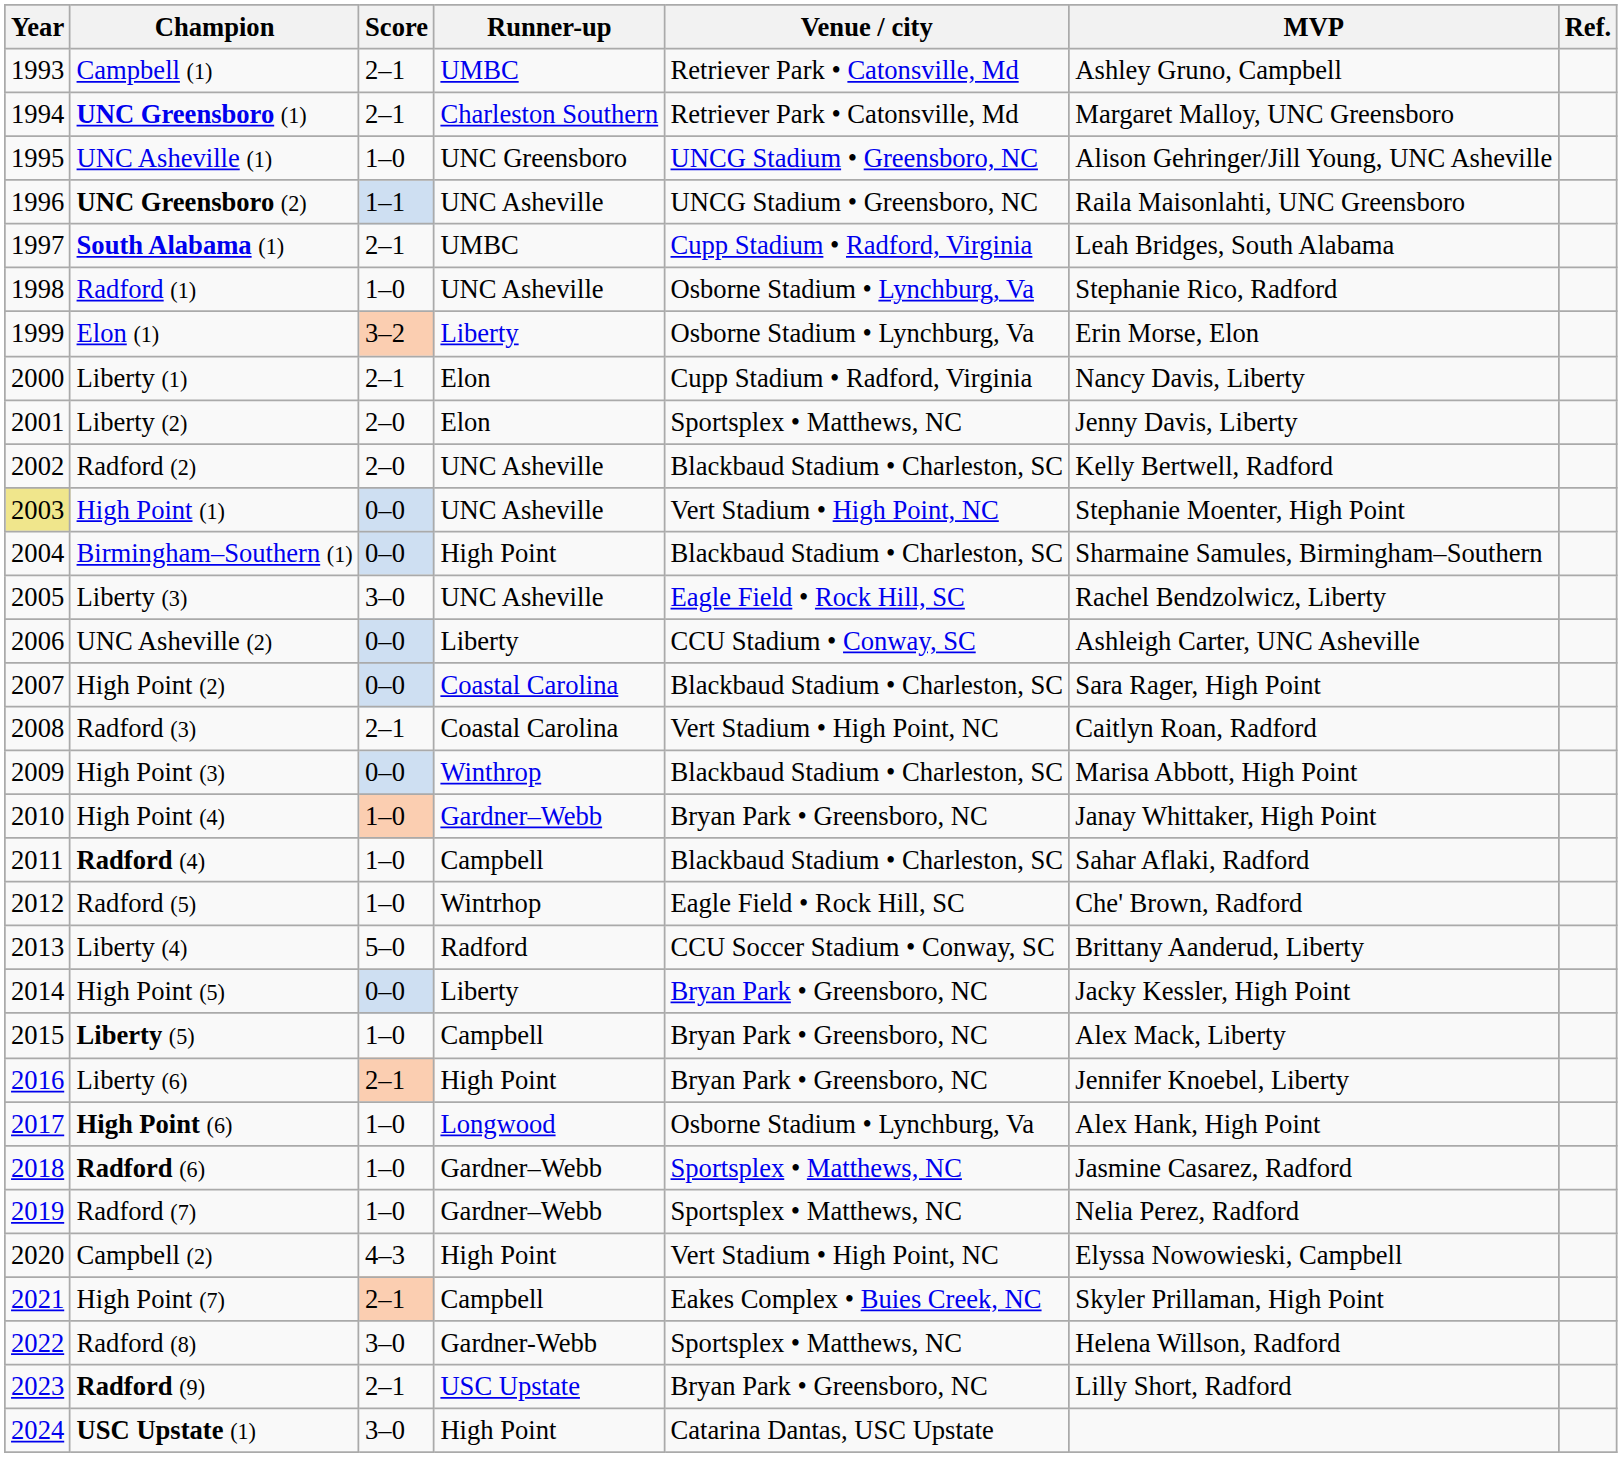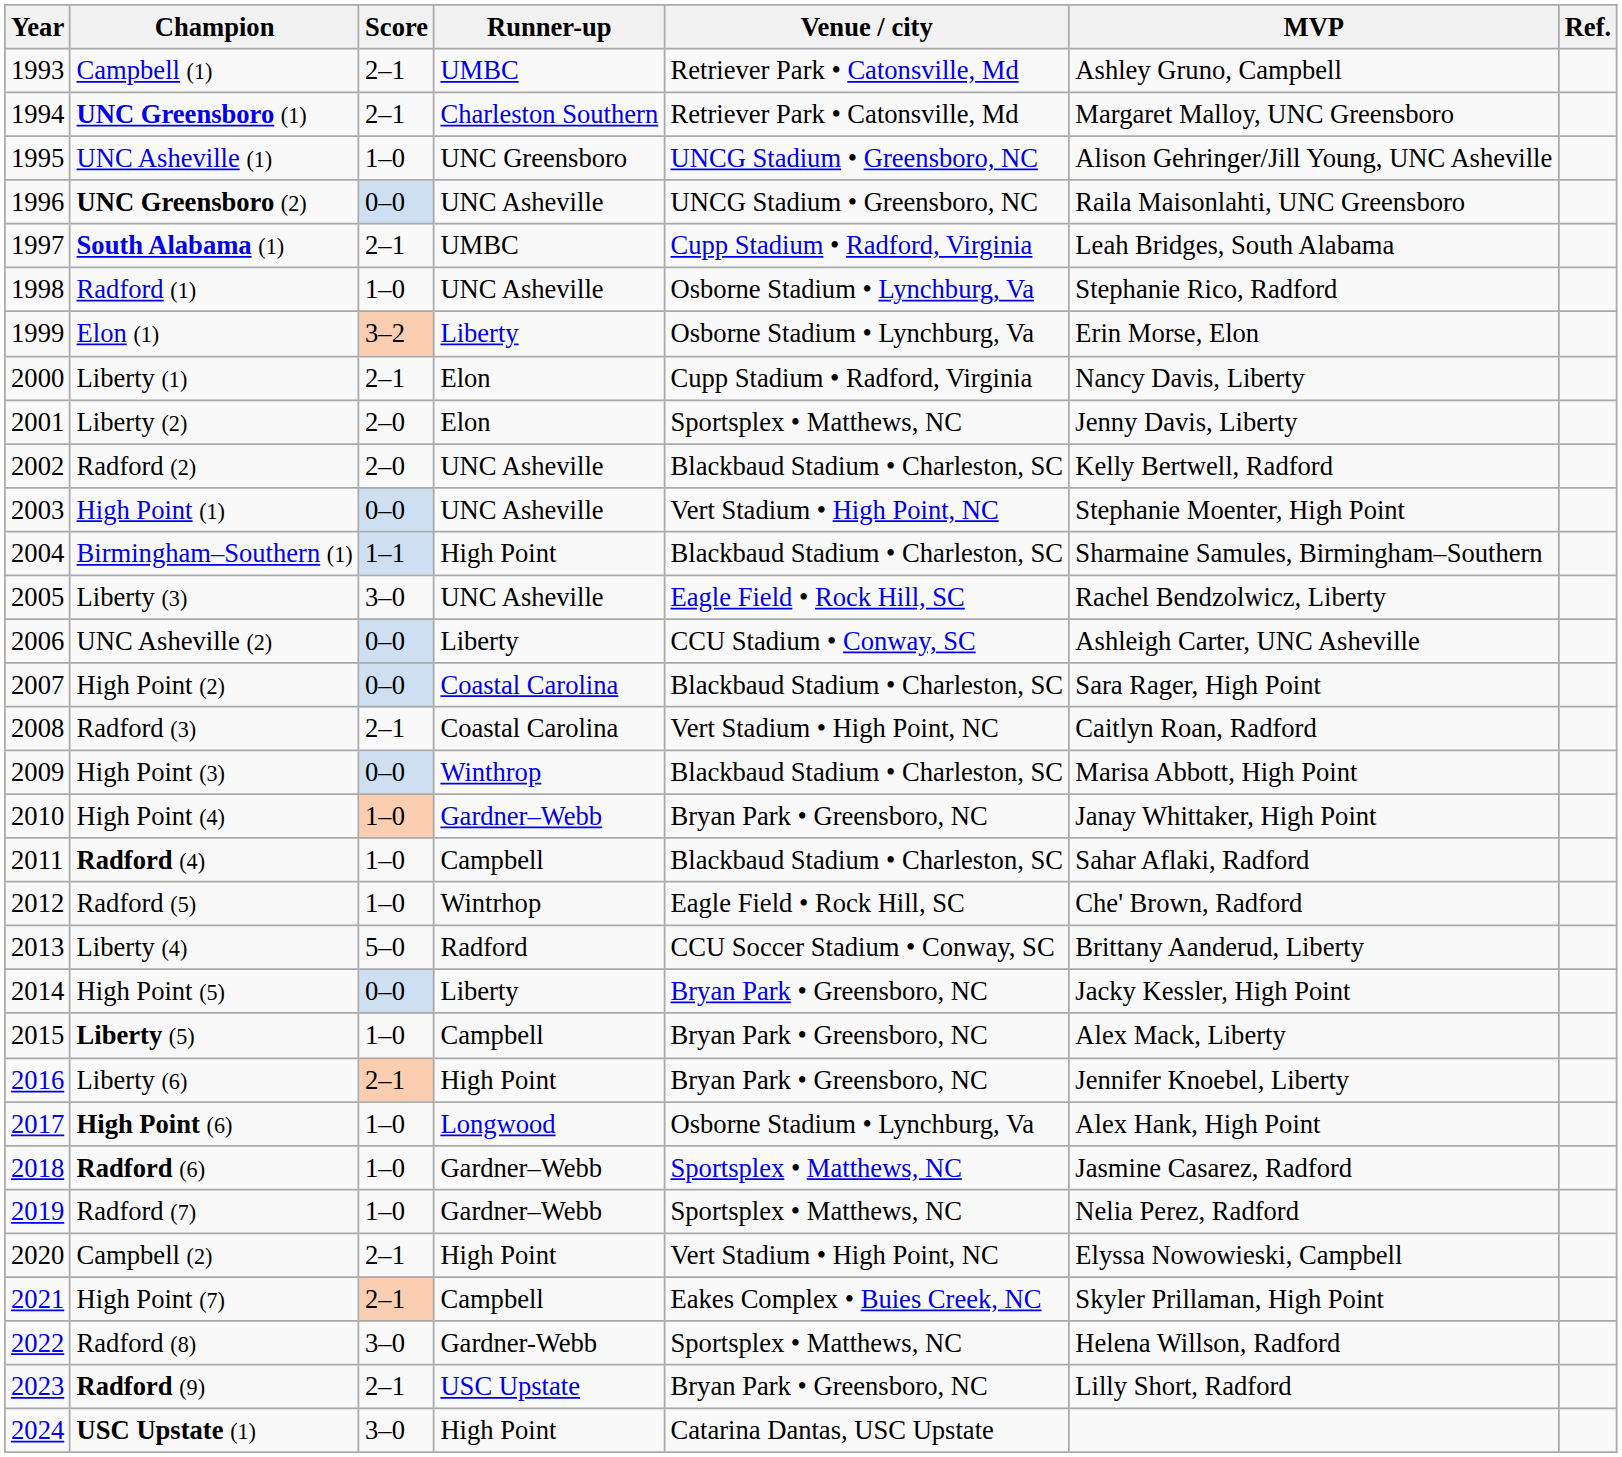UNC Greensboro (2) | Score: 1–1 -> 0–0
High Point (1) | Year: khaki background -> no background
Birmingham–Southern (1) | Score: 0–0 -> 1–1
Campbell (2) | Score: 4–3 -> 2–1
